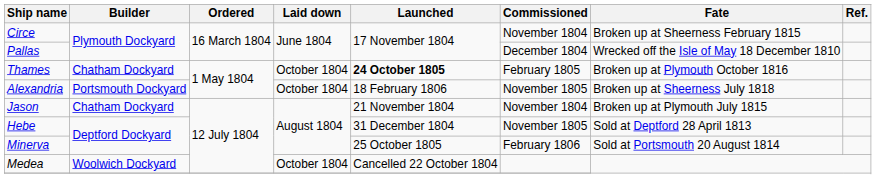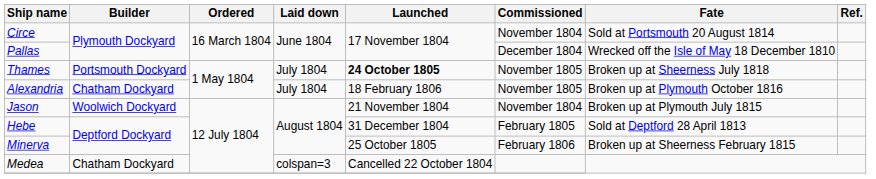Circe | Fate: Broken up at Sheerness February 1815 -> Sold at Portsmouth 20 August 1814
Thames | Builder: Chatham Dockyard -> Portsmouth Dockyard
Thames | Laid down: October 1804 -> July 1804
Thames | Commissioned: February 1805 -> November 1805
Thames | Fate: Broken up at Plymouth October 1816 -> Broken up at Sheerness July 1818
Alexandria | Builder: Portsmouth Dockyard -> Chatham Dockyard
Alexandria | Laid down: October 1804 -> July 1804
Alexandria | Fate: Broken up at Sheerness July 1818 -> Broken up at Plymouth October 1816
Jason | Builder: Chatham Dockyard -> Woolwich Dockyard
Hebe | Commissioned: November 1805 -> February 1805
Minerva | Fate: Sold at Portsmouth 20 August 1814 -> Broken up at Sheerness February 1815
Medea | Builder: Woolwich Dockyard -> Chatham Dockyard
Medea | Laid down: October 1804 -> colspan=3
